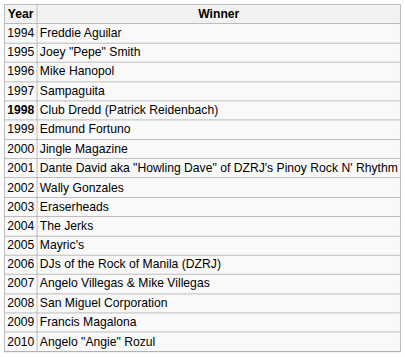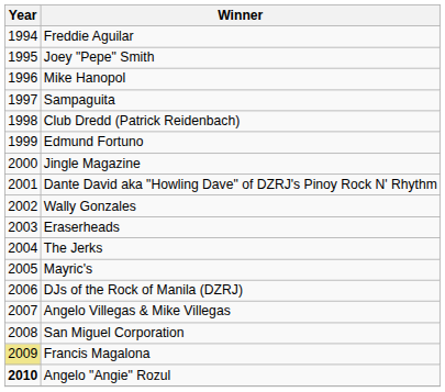Club Dredd (Patrick Reidenbach) | Year: bold -> normal
Francis Magalona | Year: no background -> khaki background
Angelo "Angie" Rozul | Year: normal -> bold
